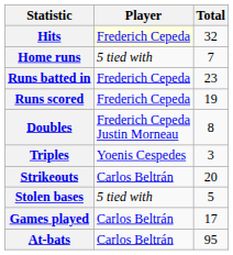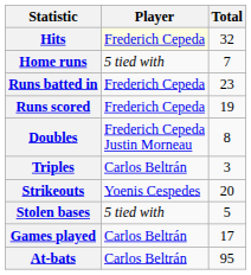Triples | Player: Yoenis Cespedes -> Carlos Beltrán
Strikeouts | Player: Carlos Beltrán -> Yoenis Cespedes
